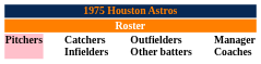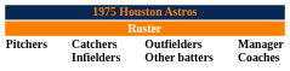Pitchers | column 1: pink background -> no background
